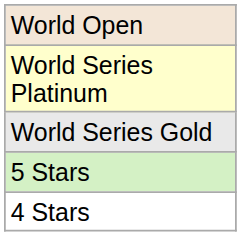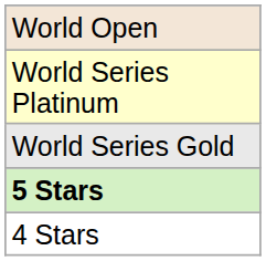row 4 | column 1: normal -> bold
